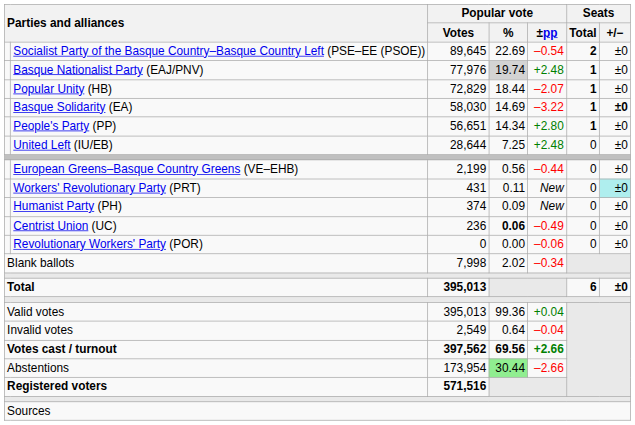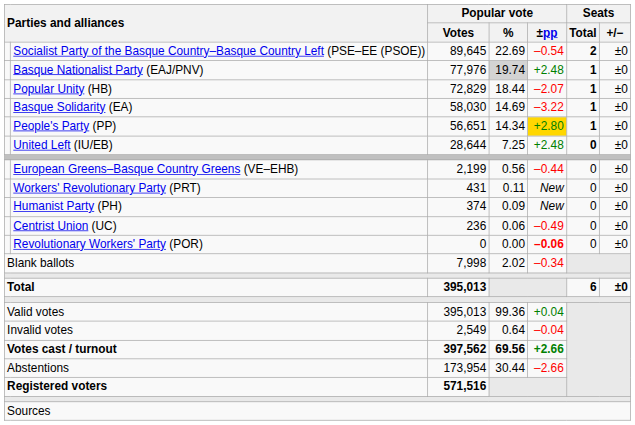Basque Solidarity (EA) | Seats / +/−: bold -> normal
People's Party (PP) | Popular vote / ±pp: no background -> gold background
United Left (IU/EB) | Seats / Total: normal -> bold
Workers' Revolutionary Party (PRT) | Seats / +/−: paleturquoise background -> no background
Centrist Union (UC) | Popular vote / %: bold -> normal
Revolutionary Workers' Party (POR) | Popular vote / ±pp: normal -> bold
Abstentions | Popular vote / %: lightgreen background -> no background
